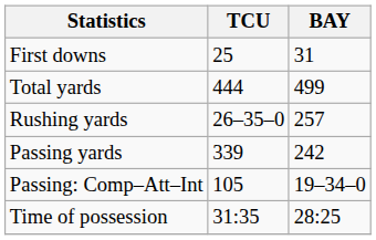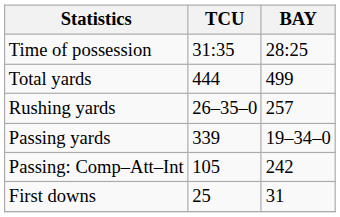rows swapped: First downs <-> Time of possession
Passing yards | BAY: 242 -> 19–34–0
Passing: Comp–Att–Int | BAY: 19–34–0 -> 242
